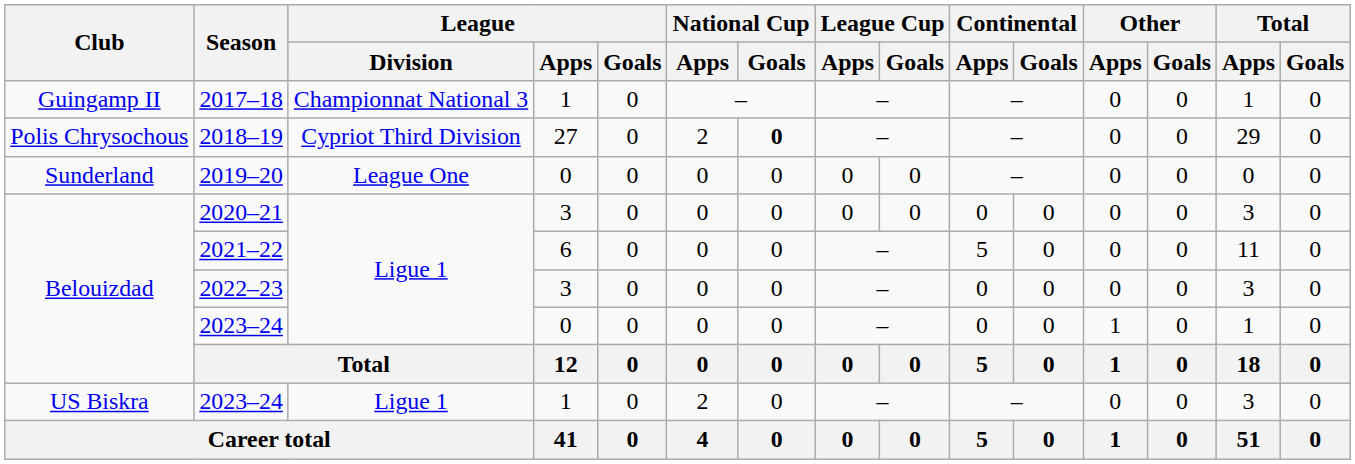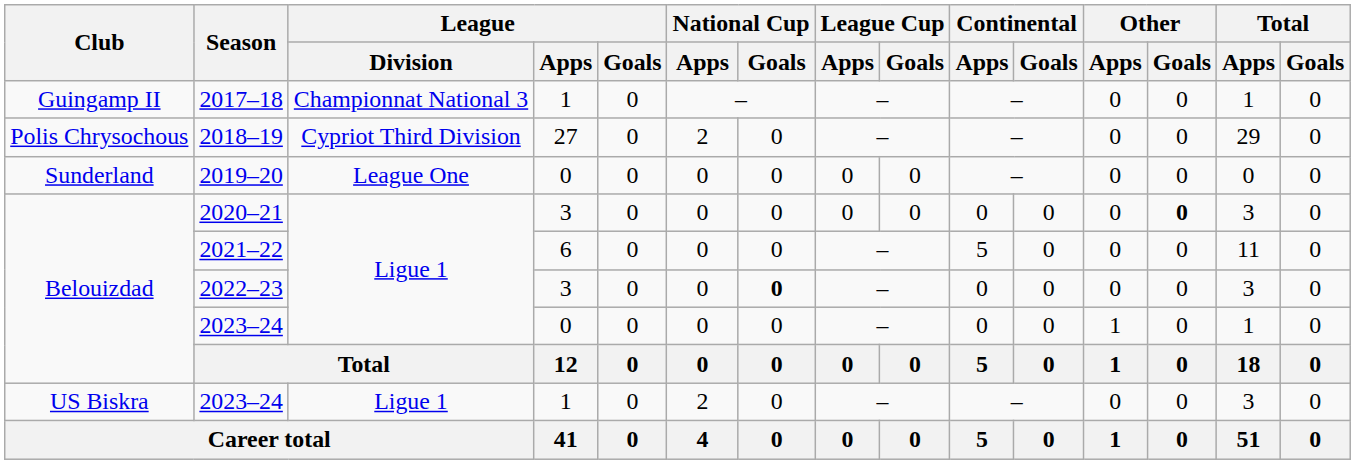2018–19 | National Cup / Goals: bold -> normal
2020–21 | Other / Goals: normal -> bold
2022–23 | National Cup / Goals: normal -> bold
